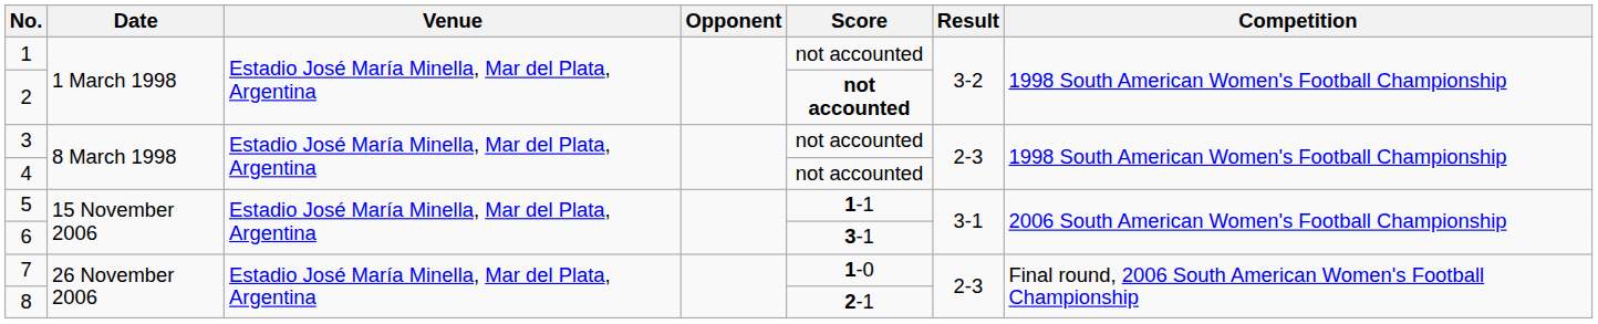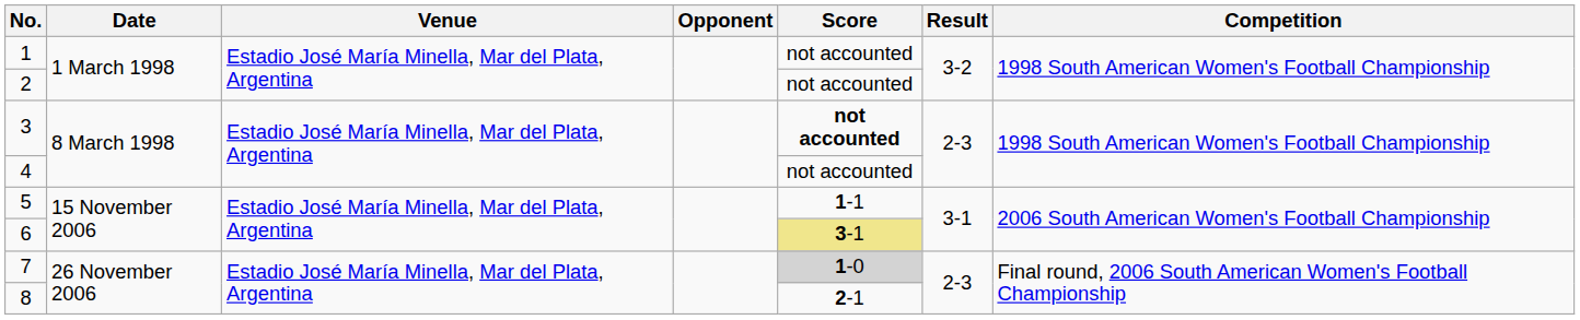2 | Score: bold -> normal
3 | Score: normal -> bold
6 | Score: no background -> khaki background
7 | Score: no background -> lightgrey background
